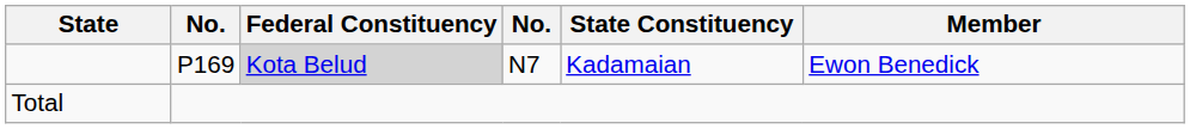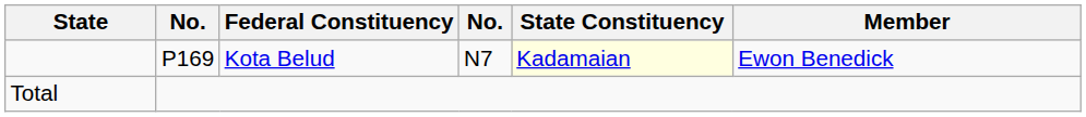row 2 | Federal Constituency: lightgrey background -> no background
row 2 | State Constituency: no background -> lightyellow background
